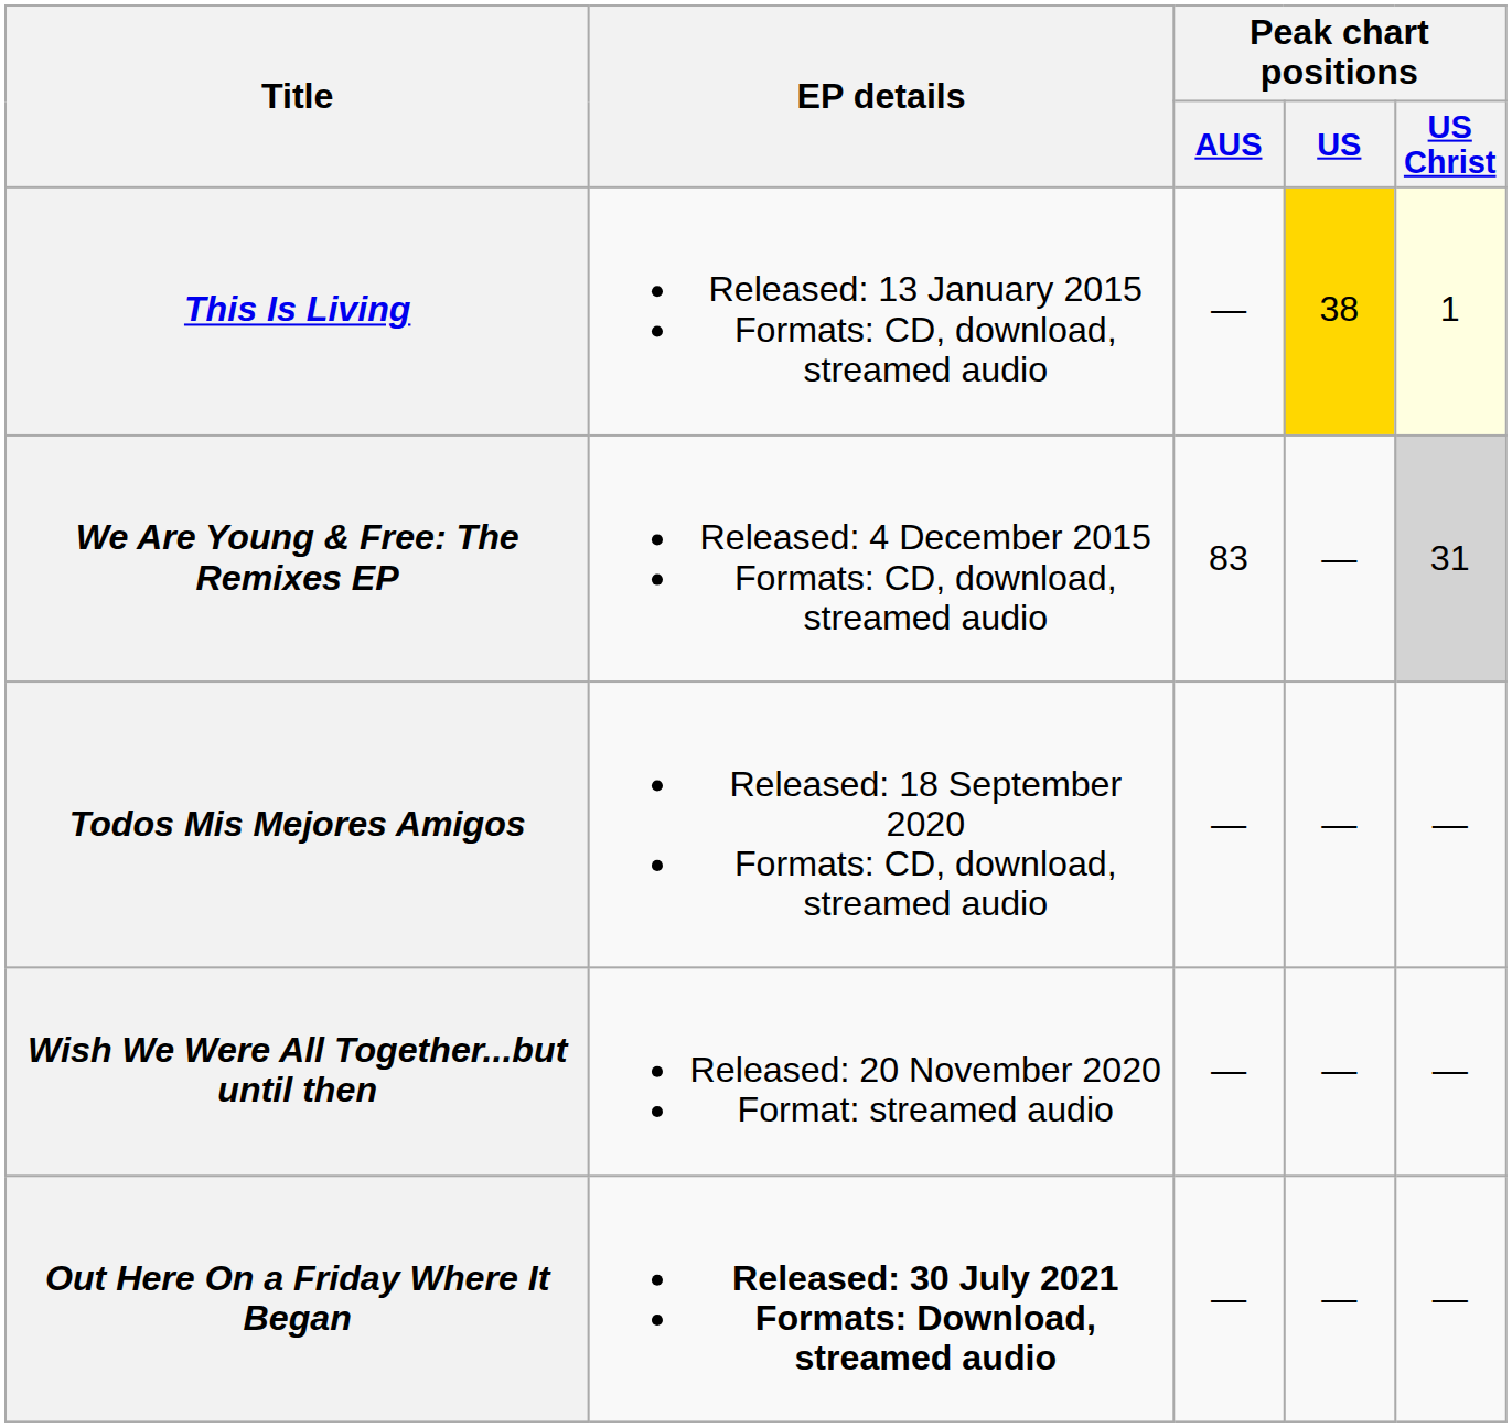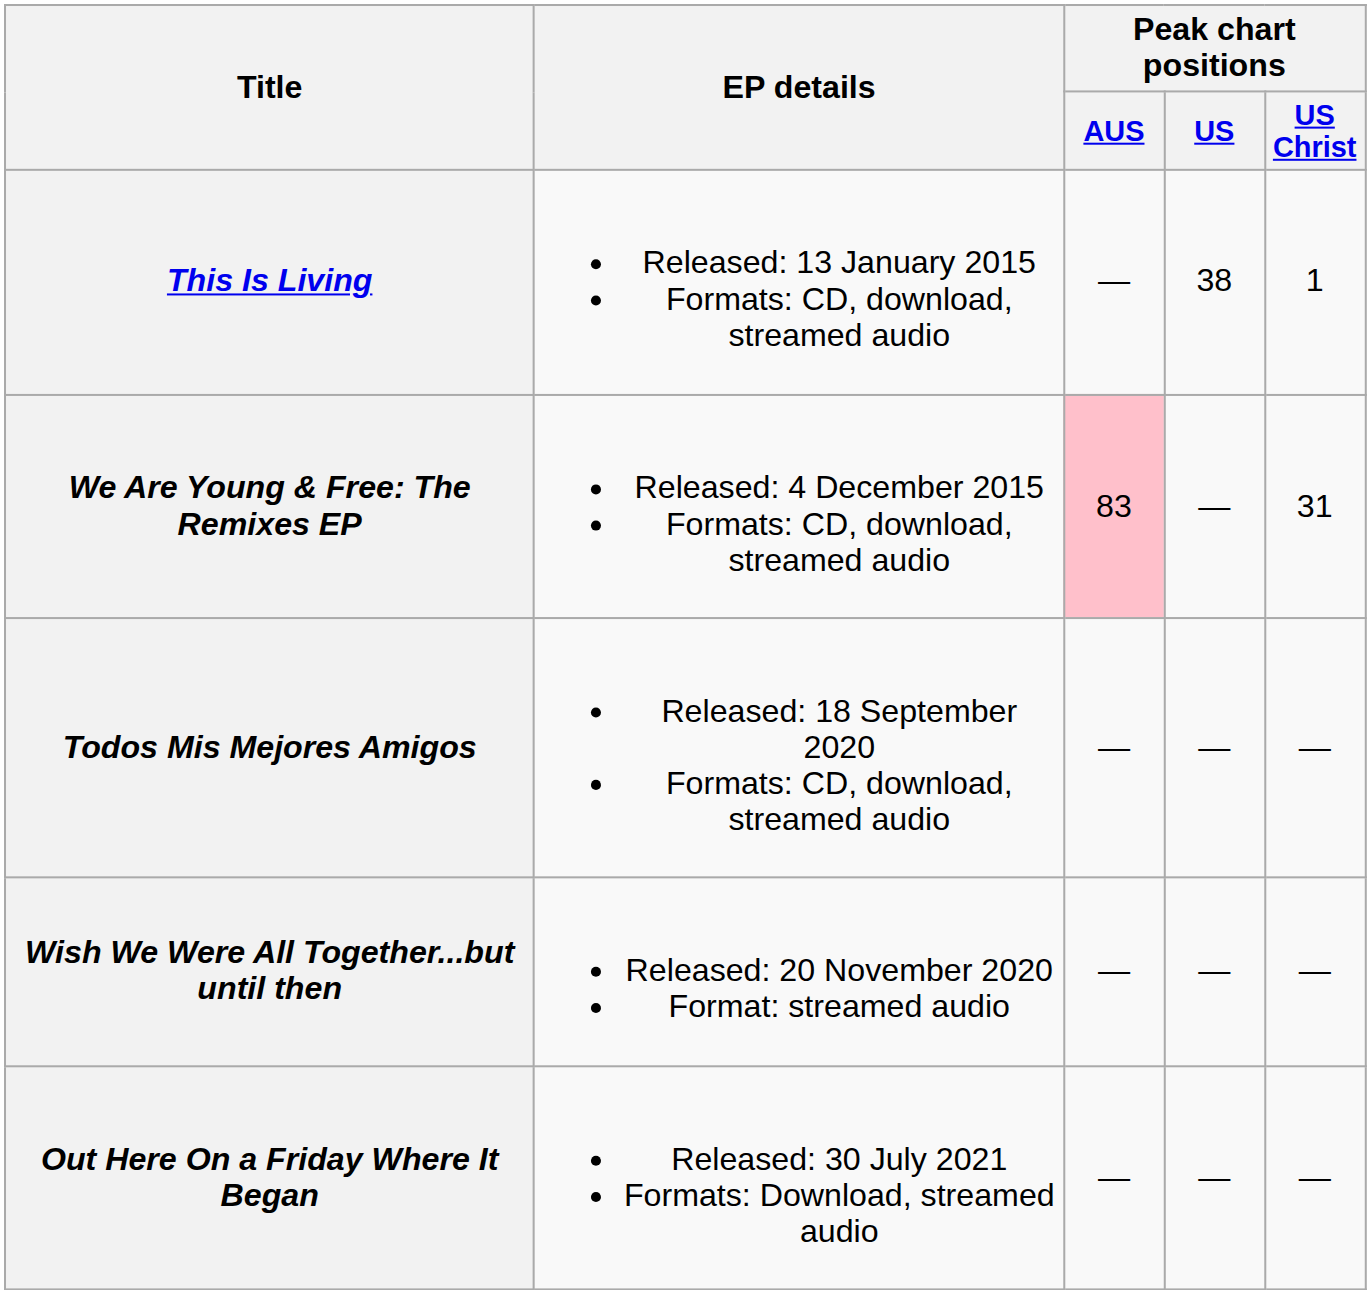This Is Living | Peak chart positions / US: gold background -> no background
This Is Living | Peak chart positions / US Christ: lightyellow background -> no background
We Are Young & Free: The Remixes EP | Peak chart positions / AUS: no background -> pink background
We Are Young & Free: The Remixes EP | Peak chart positions / US Christ: lightgrey background -> no background
Out Here On a Friday Where It Began | EP details: bold -> normal
